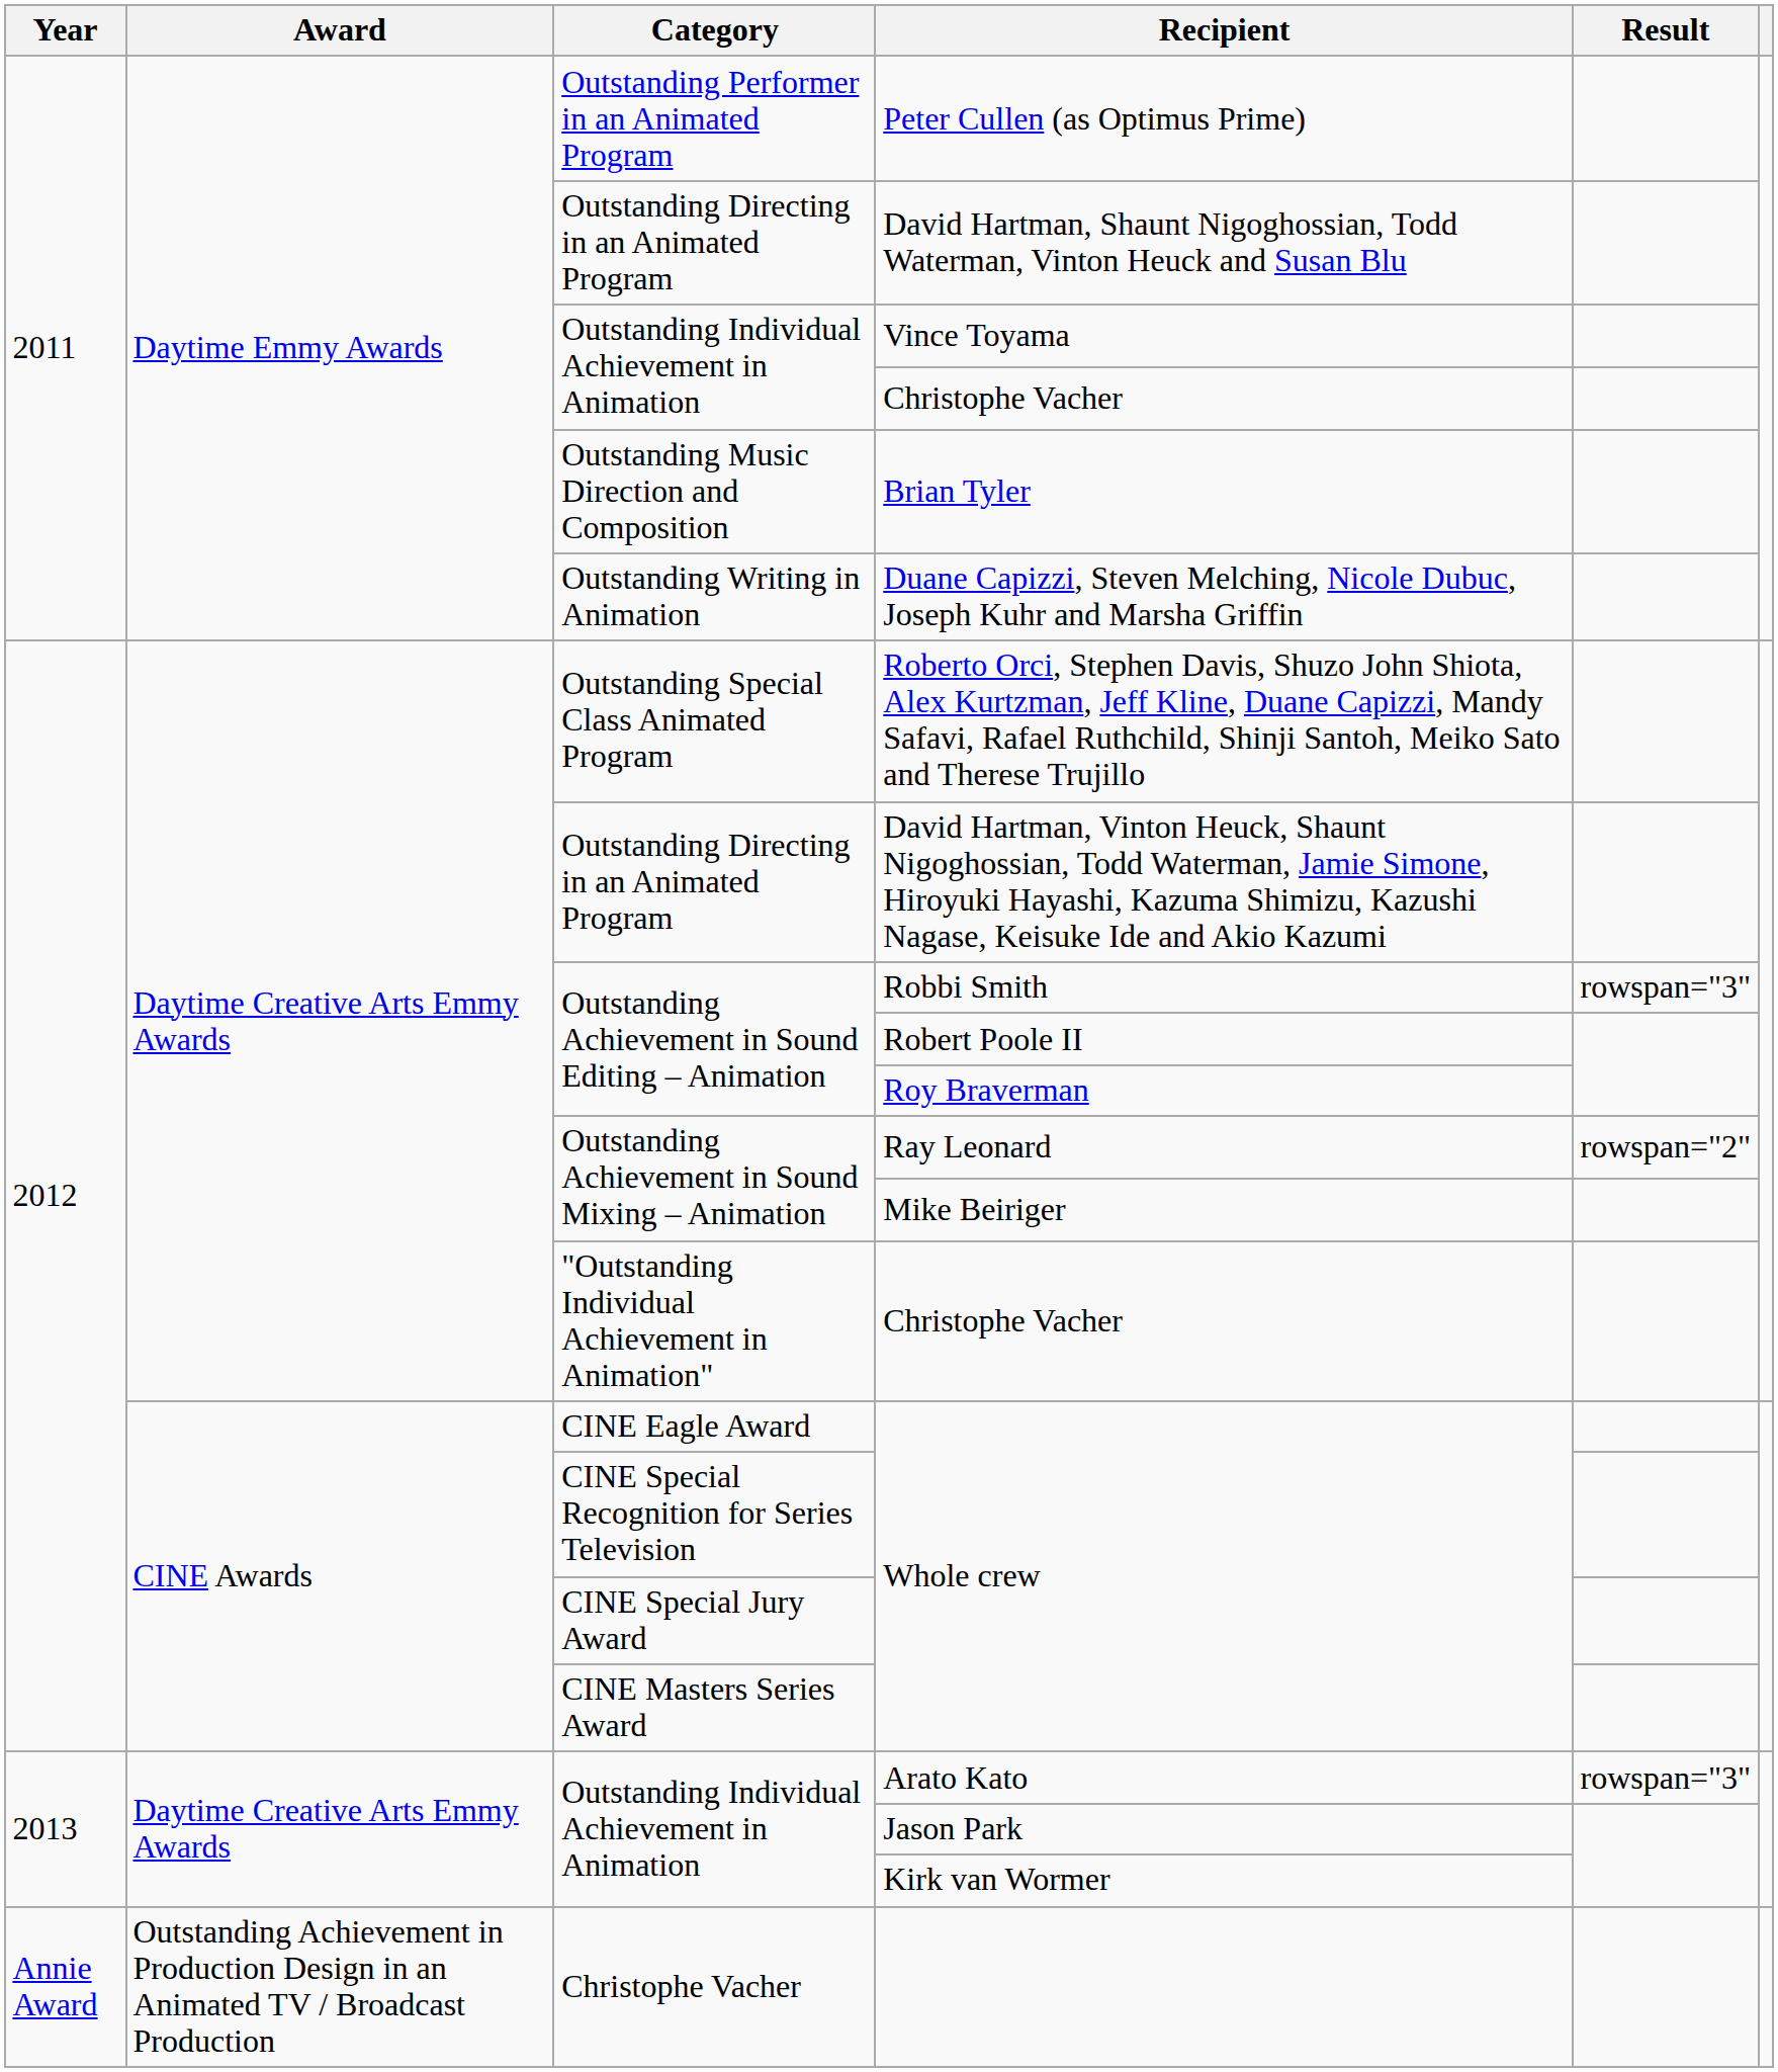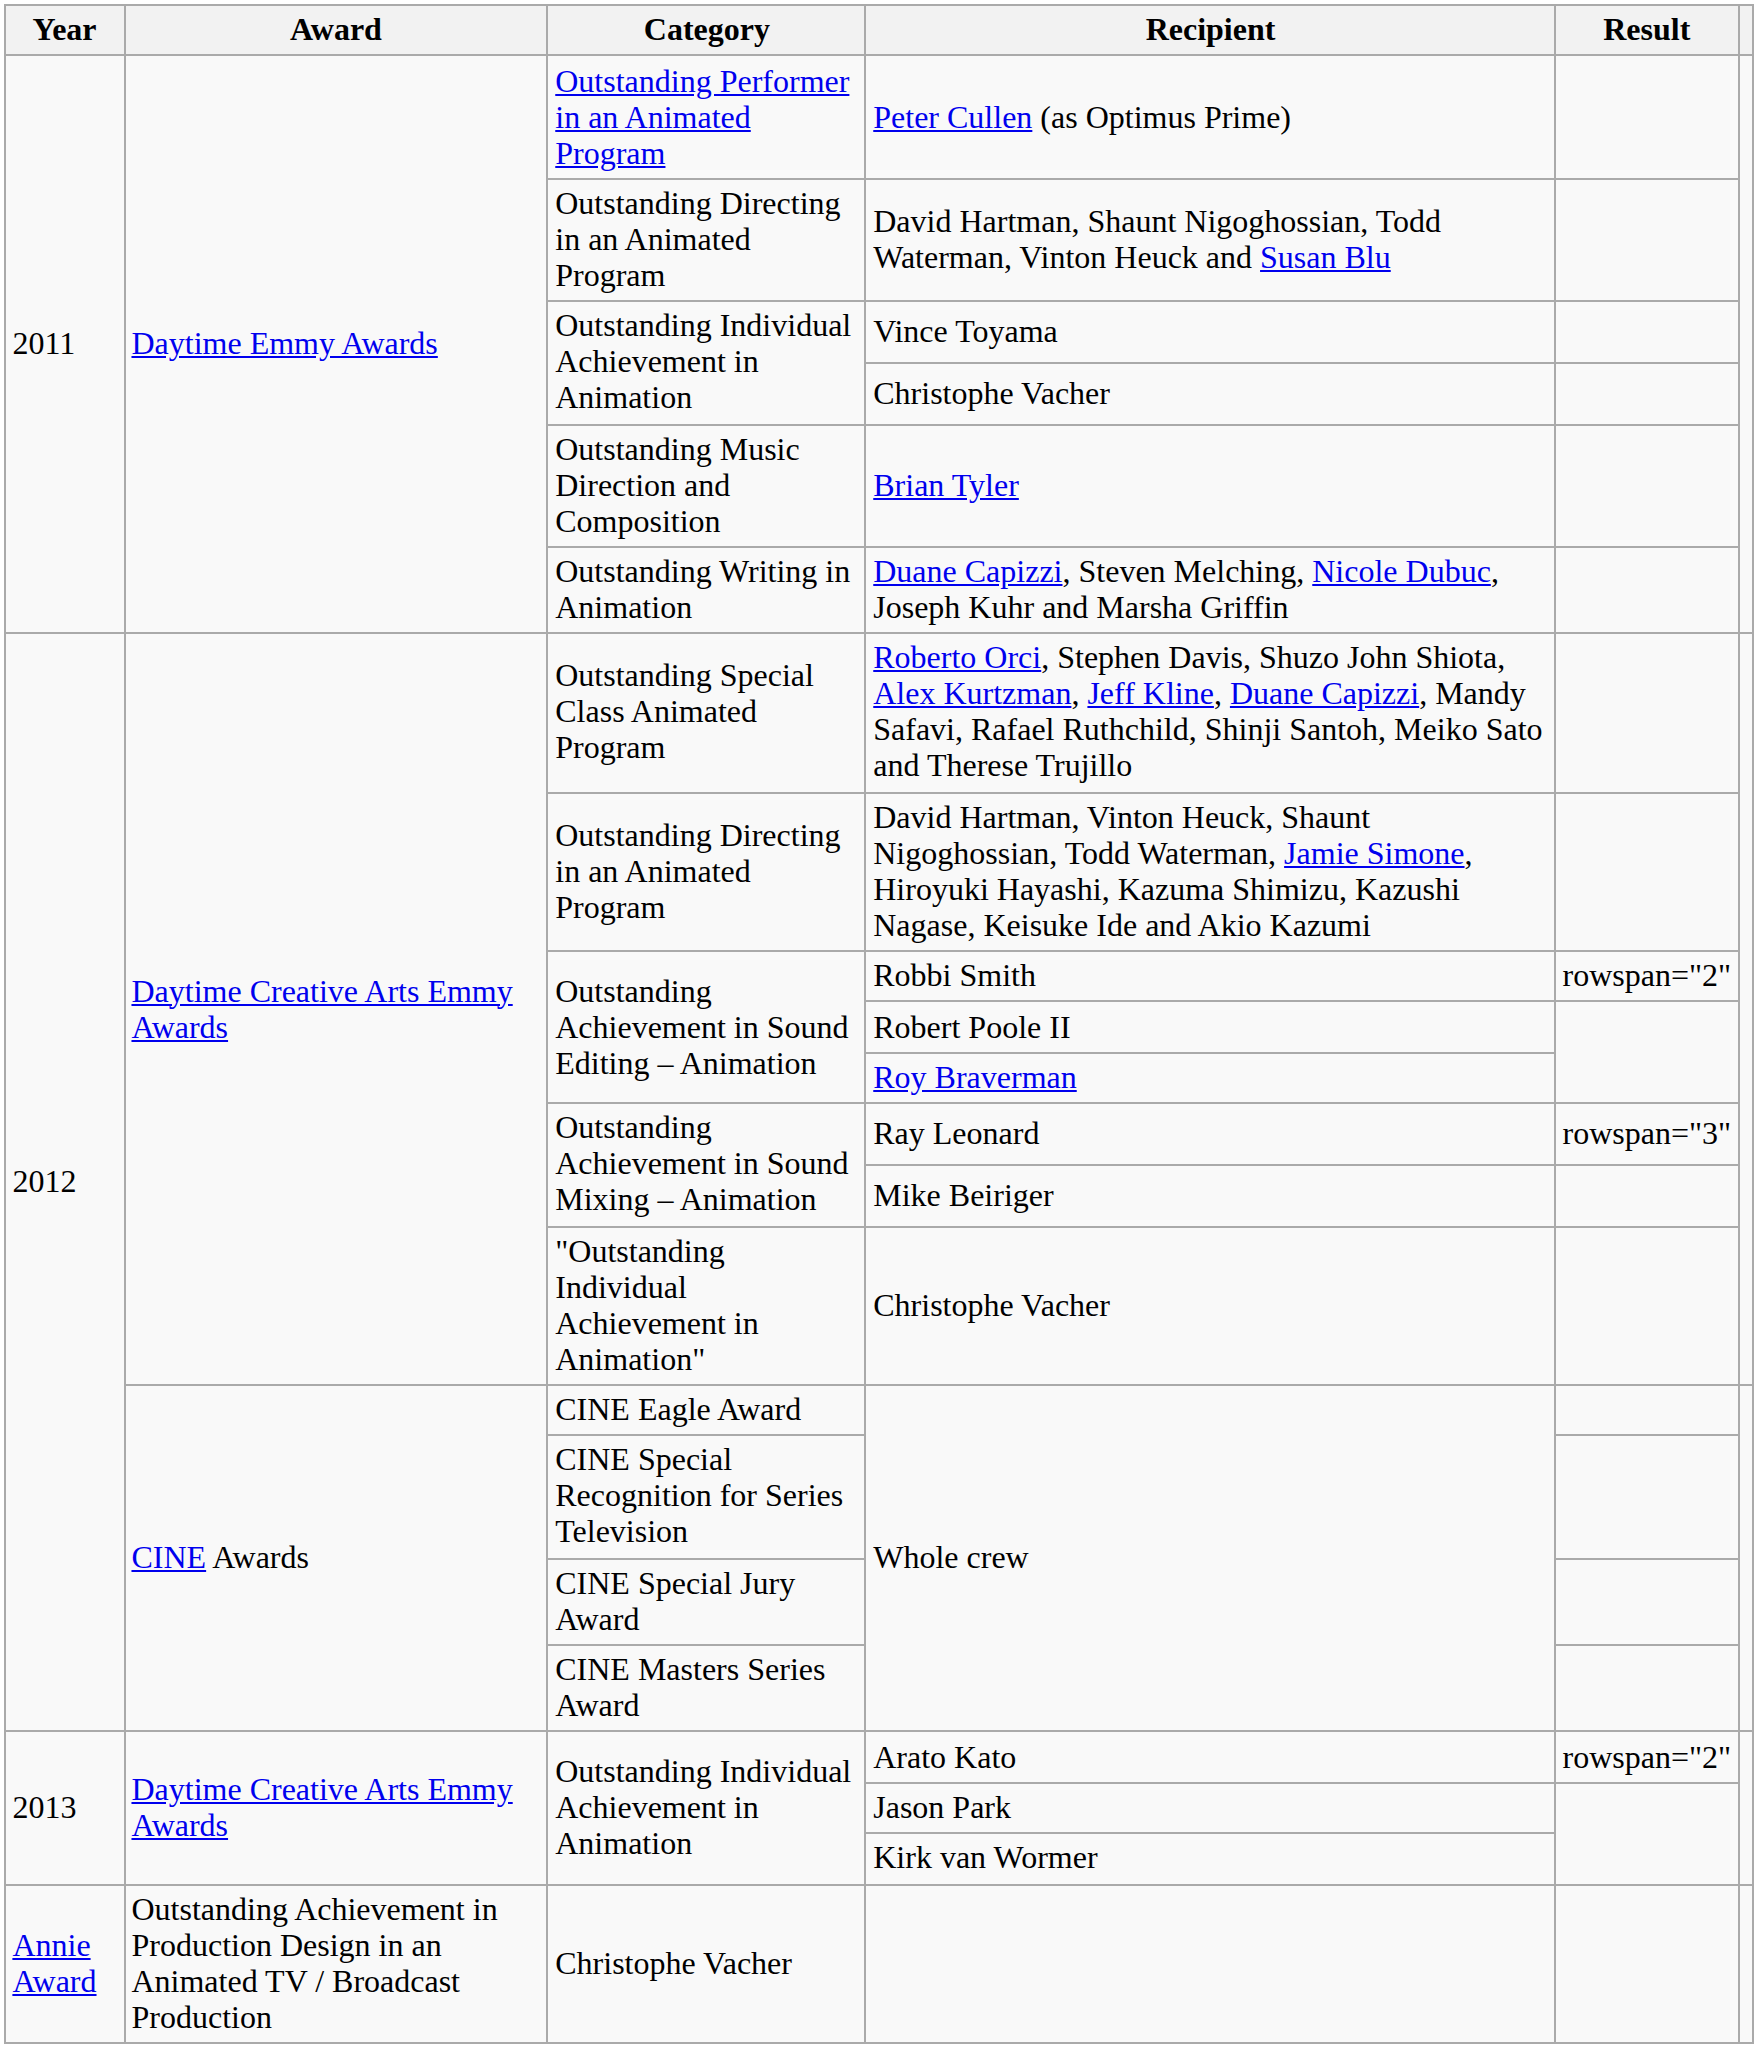Robbi Smith | Result: rowspan="3" -> rowspan="2"
Ray Leonard | Result: rowspan="2" -> rowspan="3"
Arato Kato | Result: rowspan="3" -> rowspan="2"
